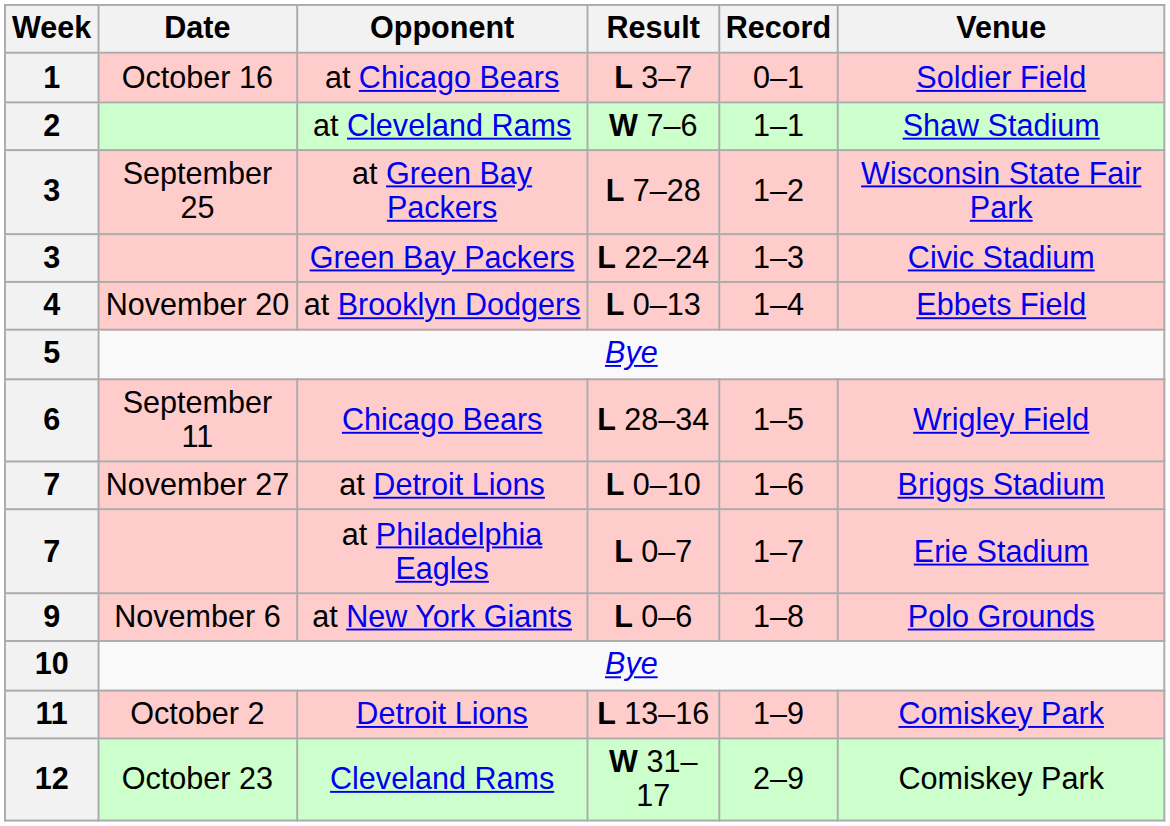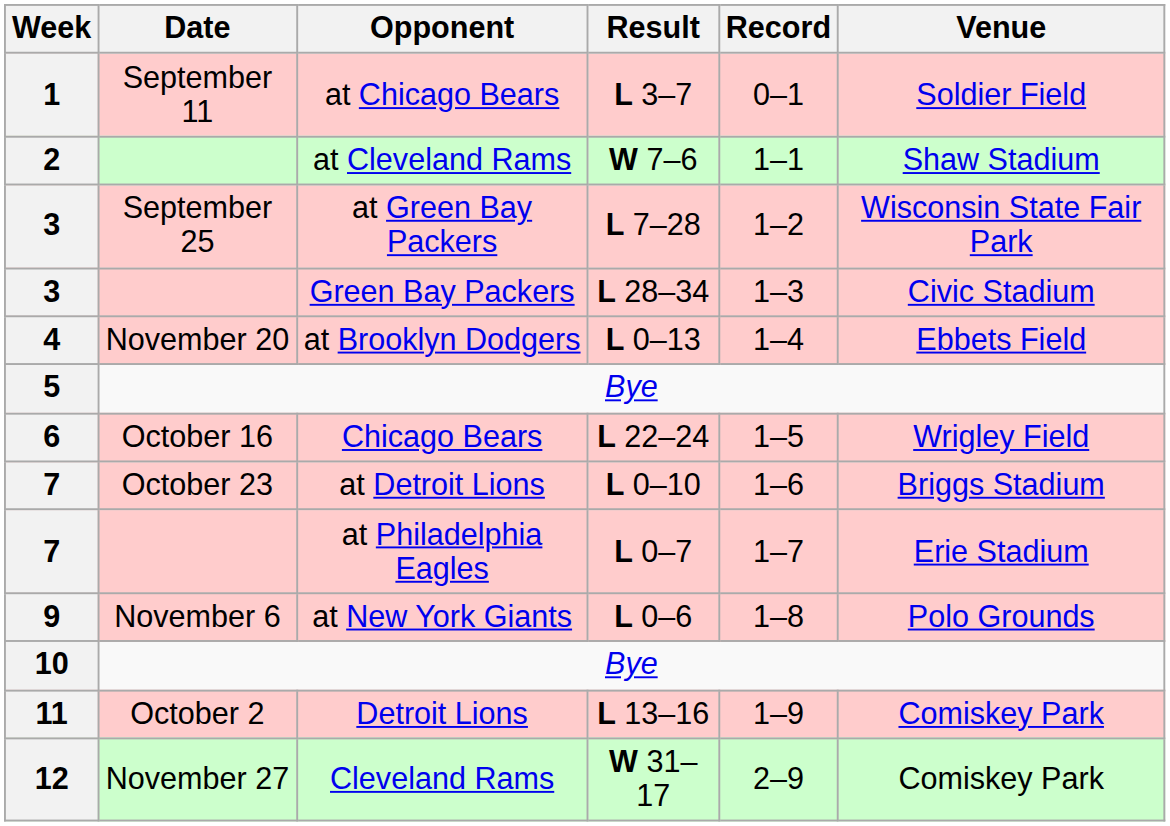at Chicago Bears | Date: October 16 -> September 11
Green Bay Packers | Result: L 22–24 -> L 28–34
Chicago Bears | Date: September 11 -> October 16
Chicago Bears | Result: L 28–34 -> L 22–24
at Detroit Lions | Date: November 27 -> October 23
Cleveland Rams | Date: October 23 -> November 27
